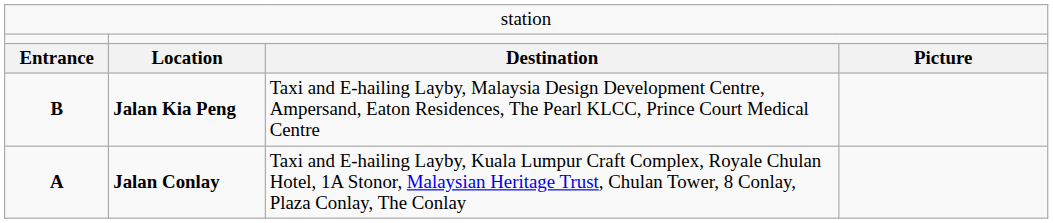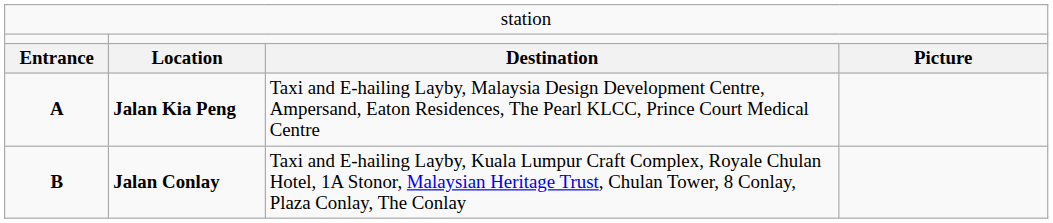Jalan Kia Peng | column 1: B -> A
Jalan Conlay | column 1: A -> B
